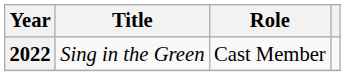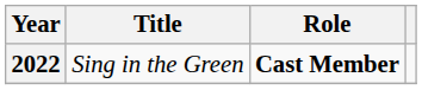2022 | Role: normal -> bold
